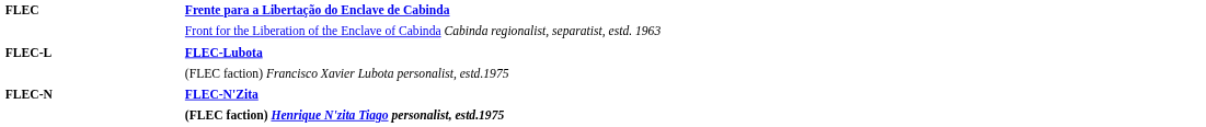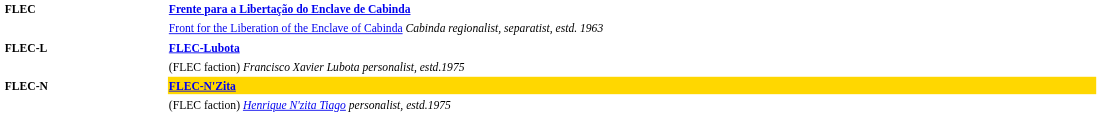FLEC-N'Zita | column 2: no background -> gold background
(FLEC faction) Henrique N'zita Tiago personalist, estd.1975 | column 2: bold -> normal
